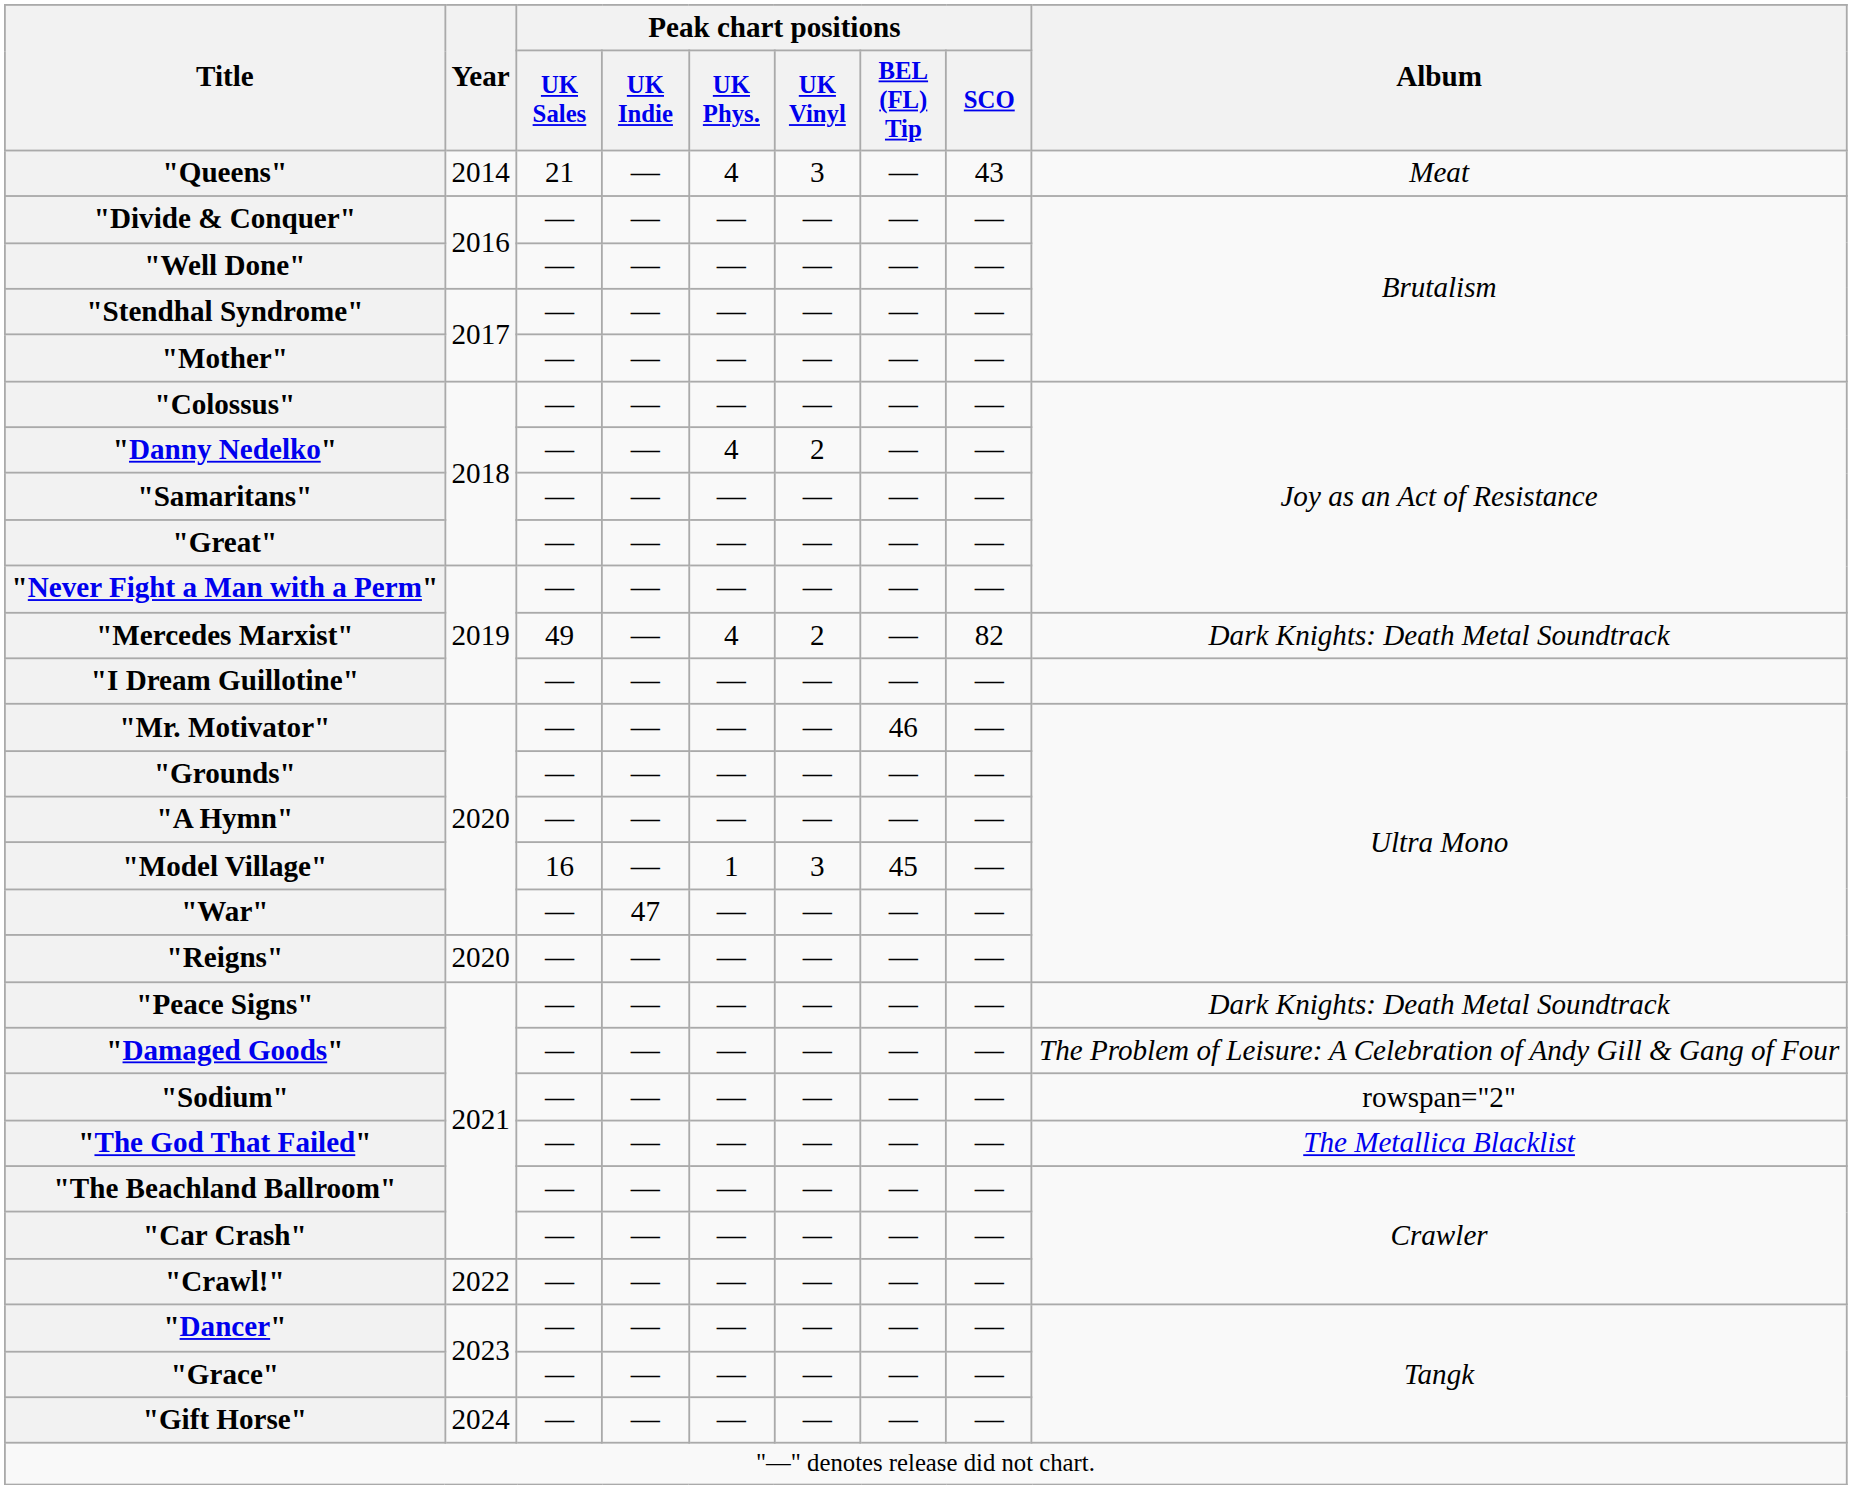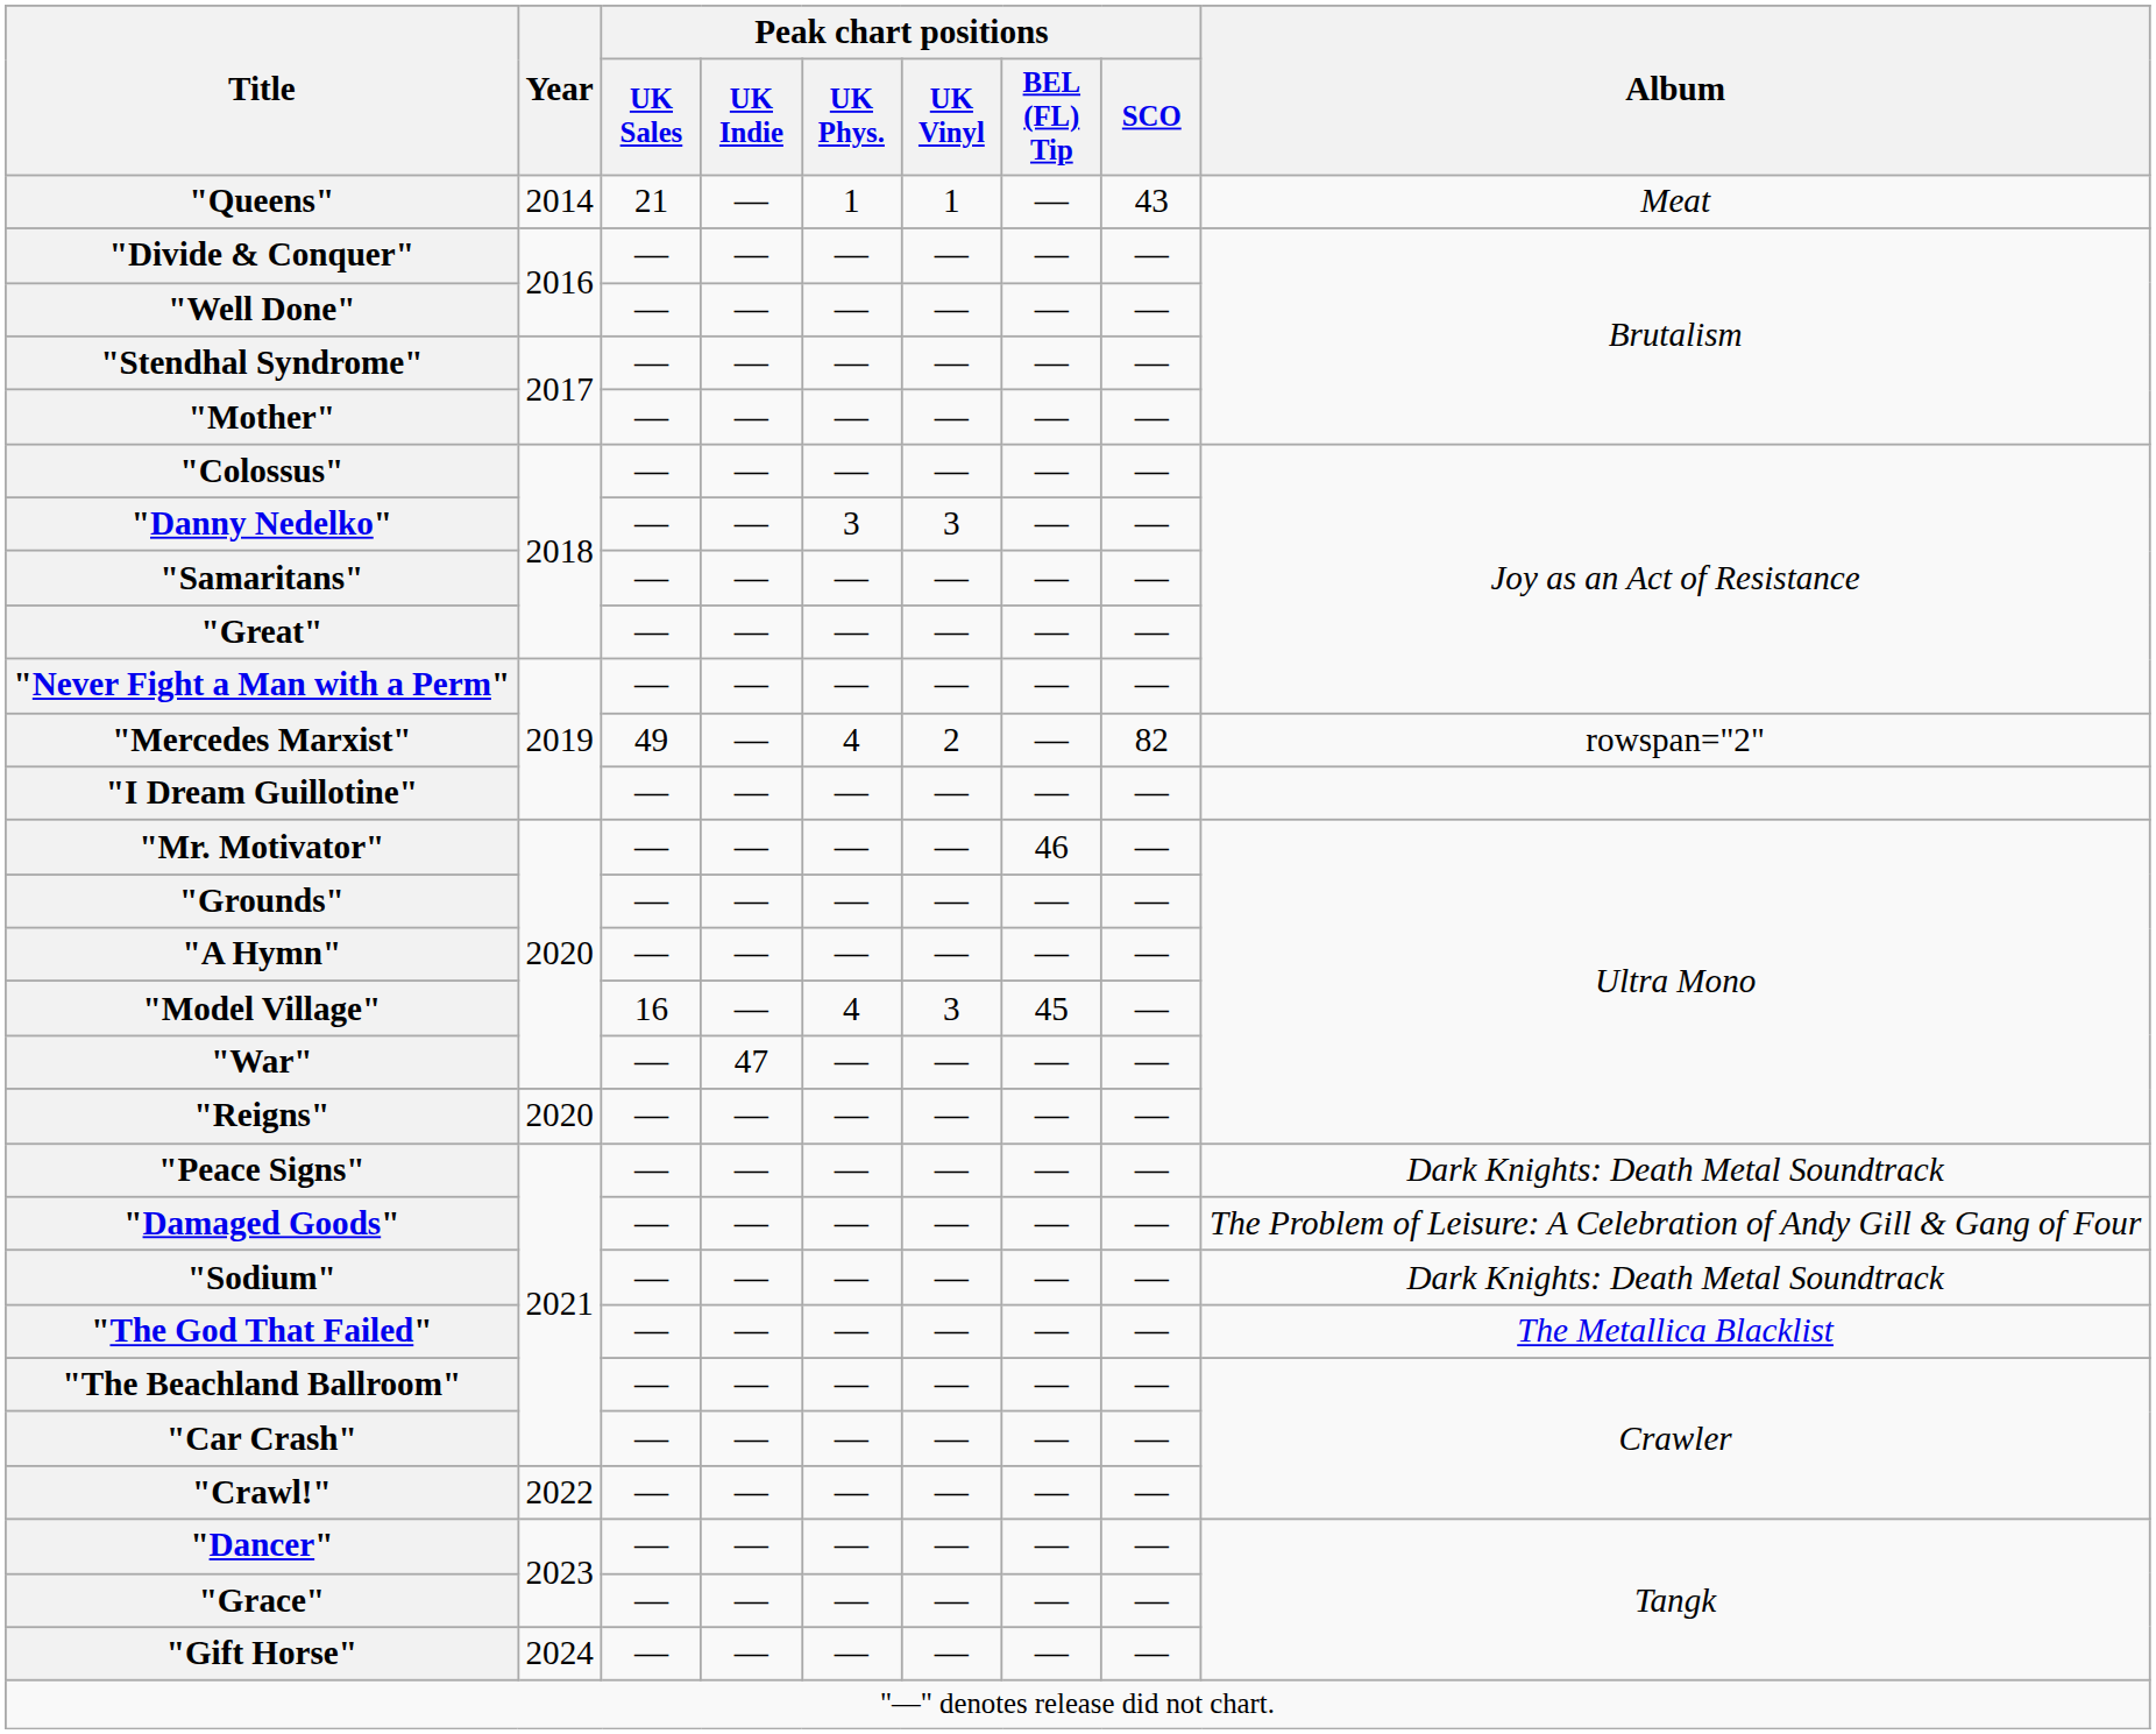"Queens" | Peak chart positions / UK Phys.: 4 -> 1
"Queens" | Peak chart positions / UK Vinyl: 3 -> 1
"Danny Nedelko" | Peak chart positions / UK Phys.: 4 -> 3
"Danny Nedelko" | Peak chart positions / UK Vinyl: 2 -> 3
"Mercedes Marxist" | Album: Dark Knights: Death Metal Soundtrack -> rowspan="2"
"Model Village" | Peak chart positions / UK Phys.: 1 -> 4
"Sodium" | Album: rowspan="2" -> Dark Knights: Death Metal Soundtrack
